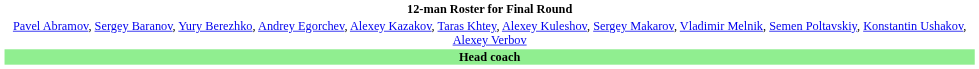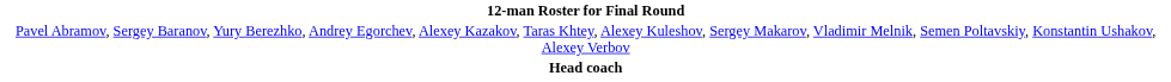row 3 | column 1: lightgreen background -> no background
